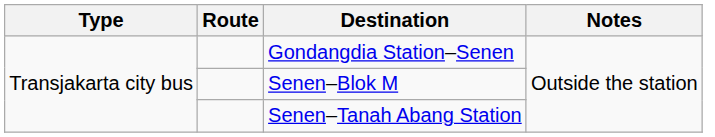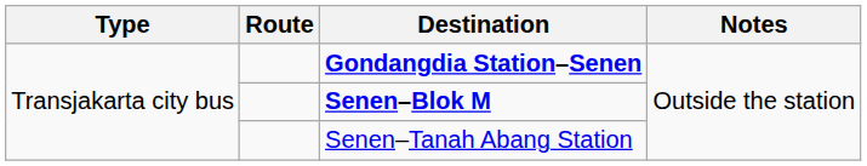Gondangdia Station–Senen | Destination: normal -> bold
Senen–Blok M | Destination: normal -> bold
